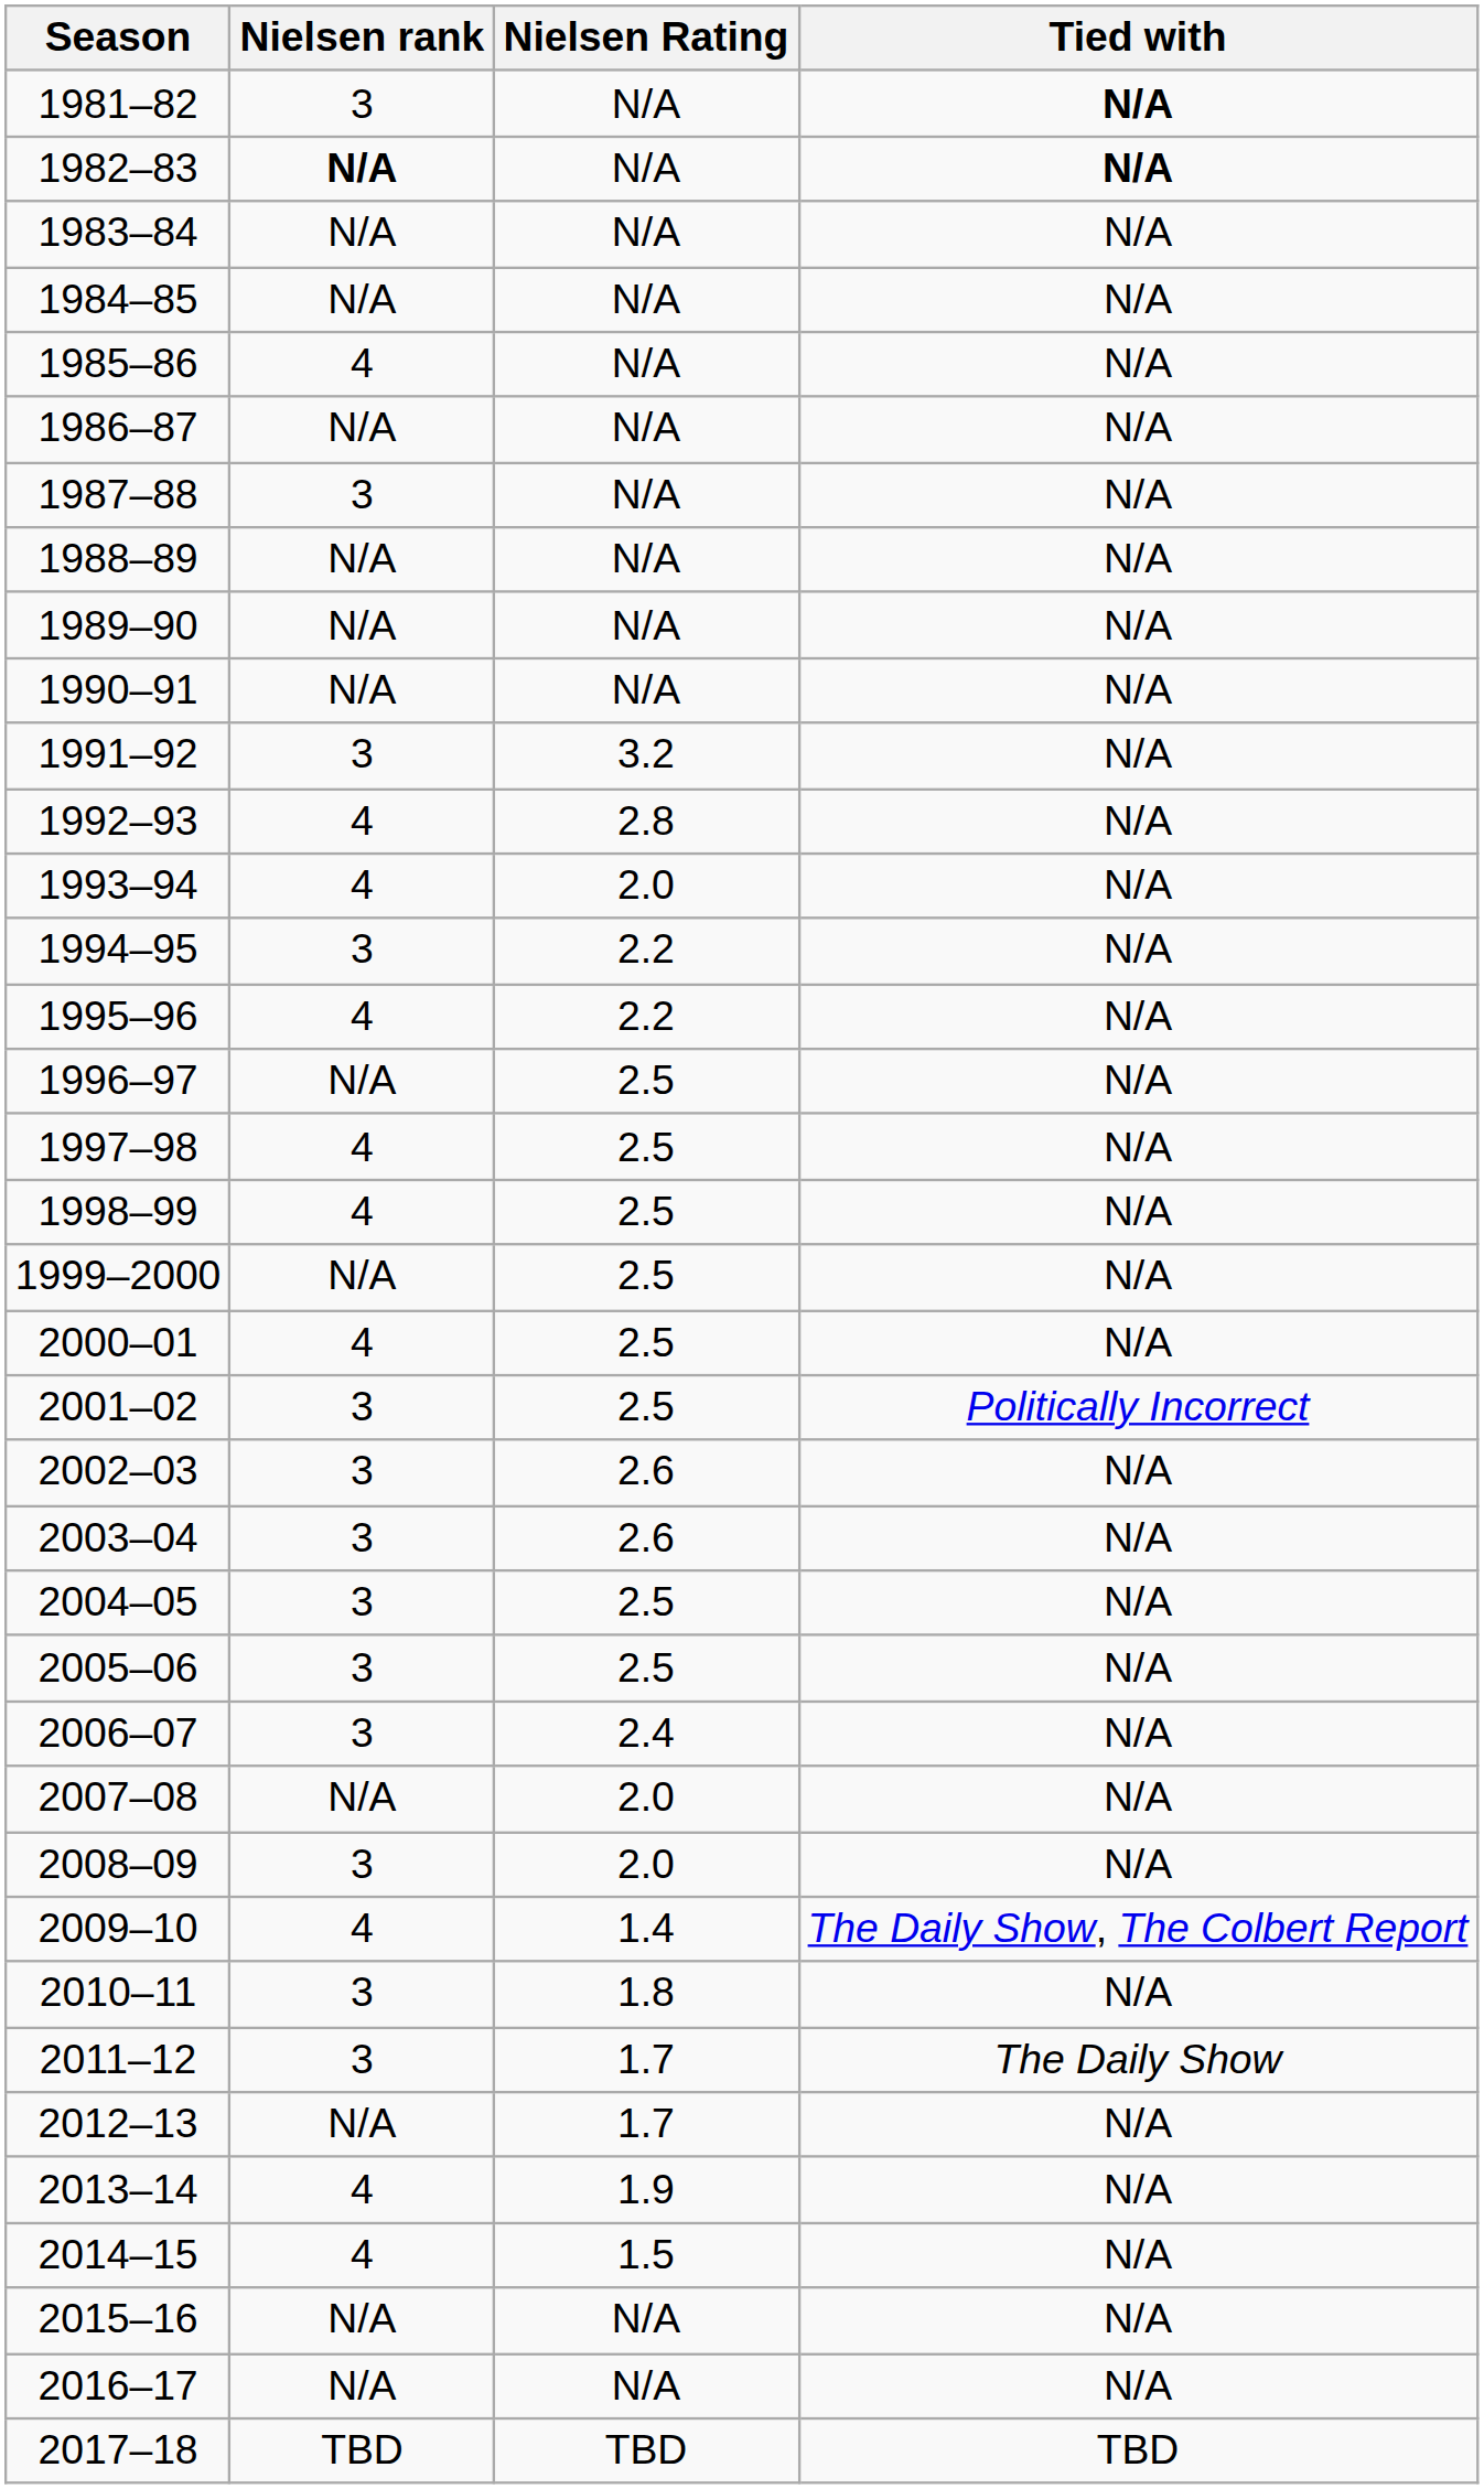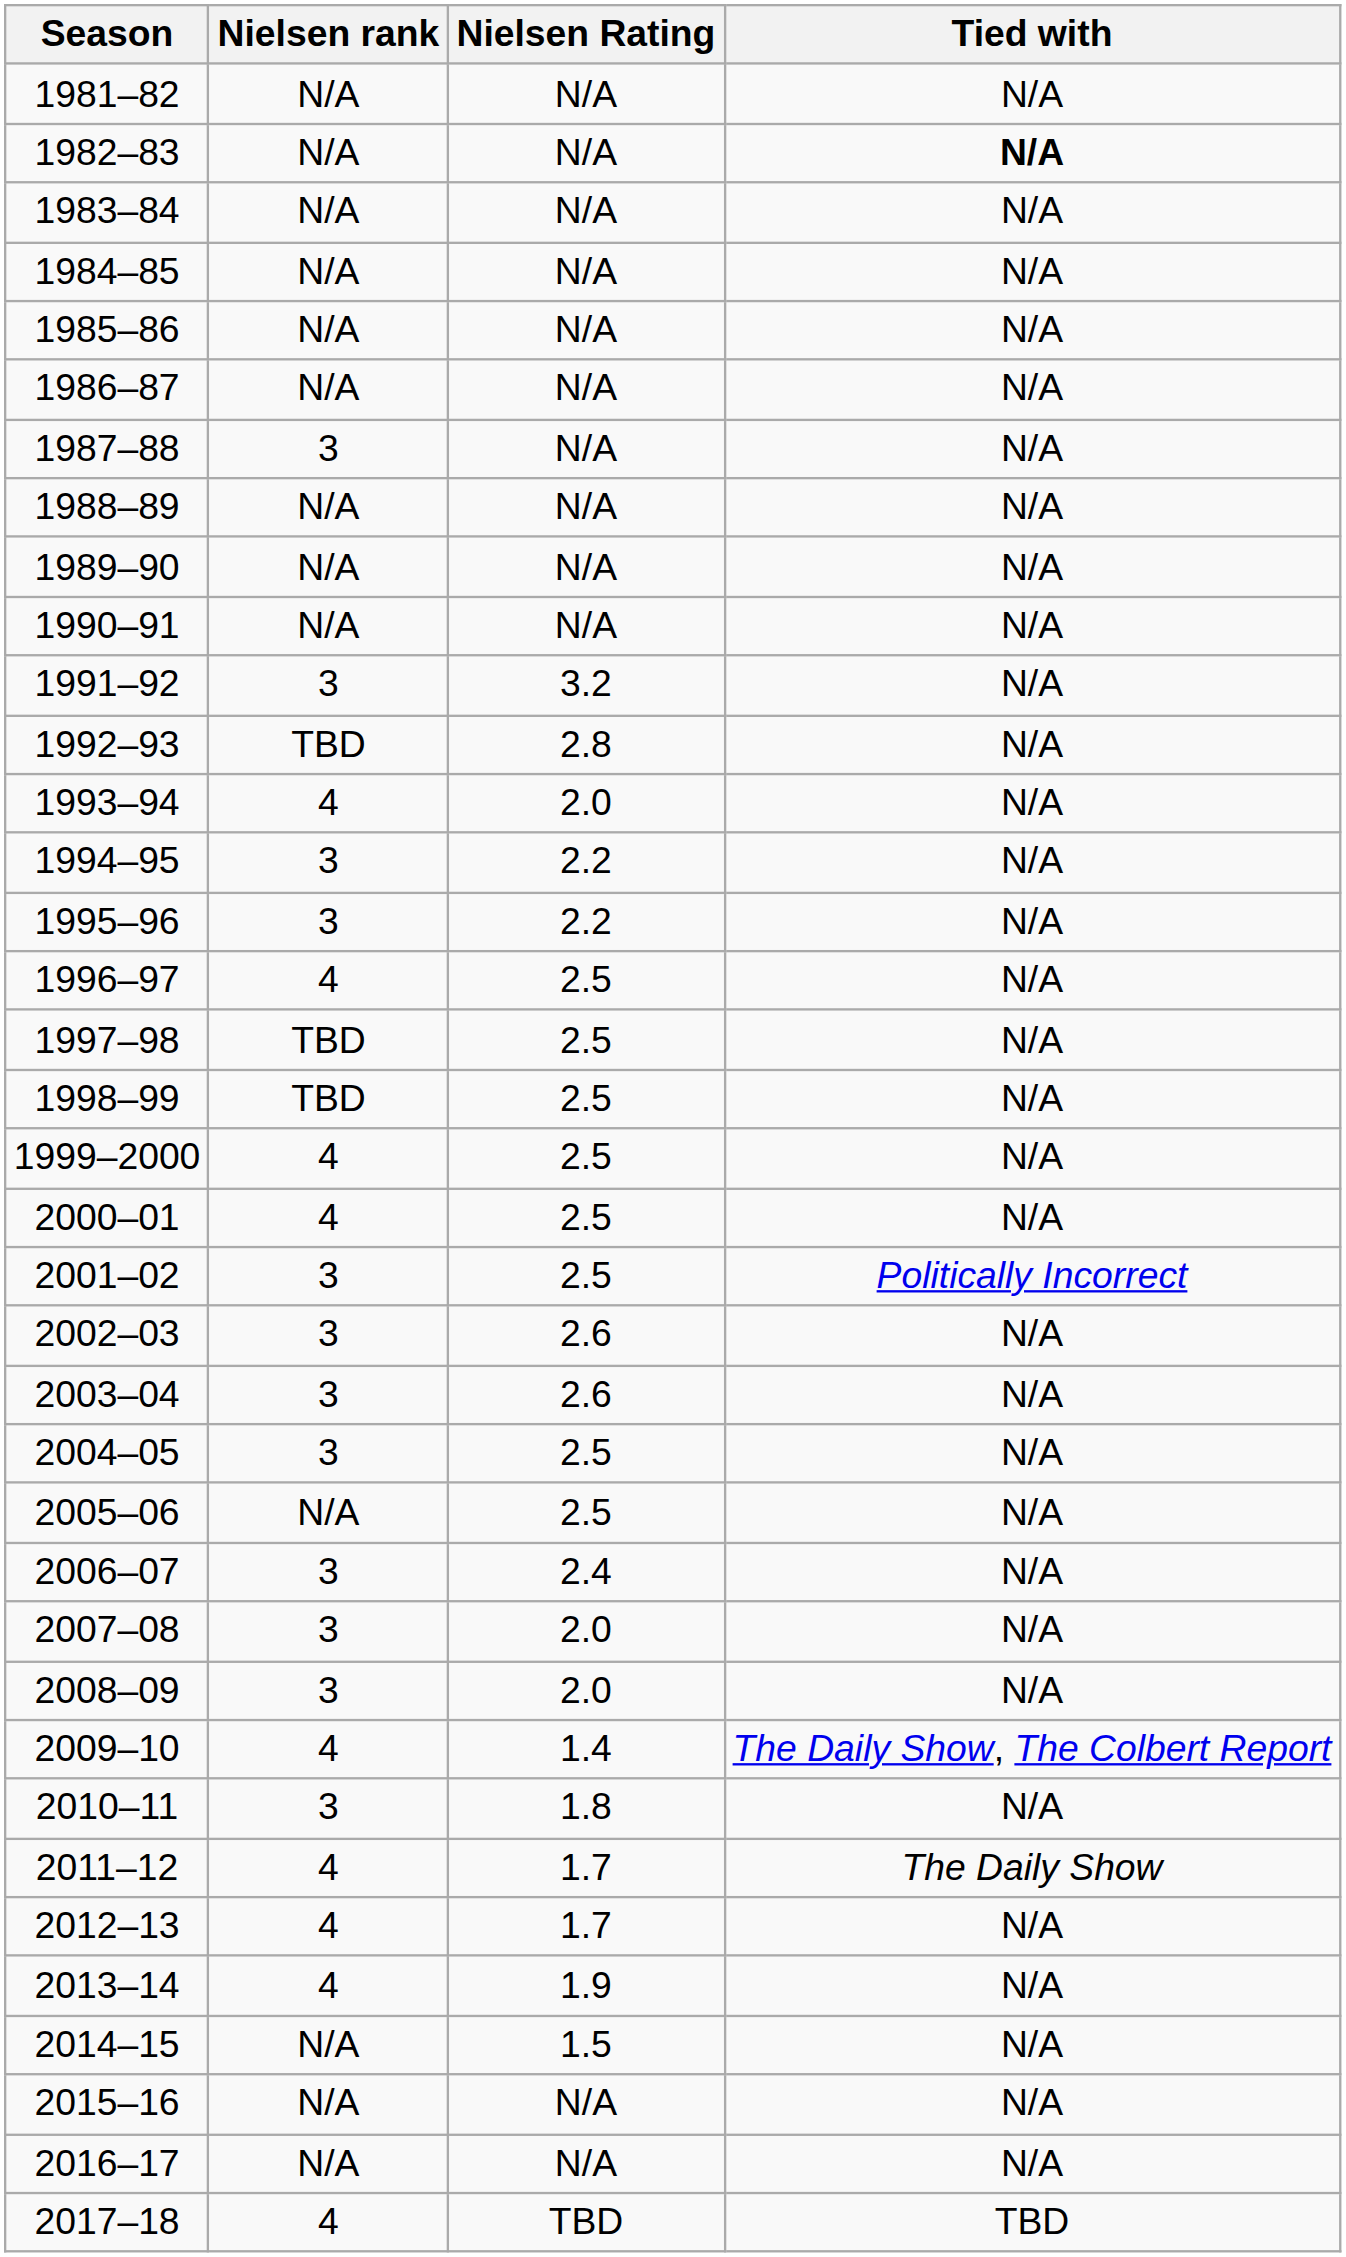1981–82 | Nielsen rank: 3 -> N/A
1981–82 | Tied with: bold -> normal
1982–83 | Nielsen rank: bold -> normal
1985–86 | Nielsen rank: 4 -> N/A
1992–93 | Nielsen rank: 4 -> TBD
1995–96 | Nielsen rank: 4 -> 3
1996–97 | Nielsen rank: N/A -> 4
1997–98 | Nielsen rank: 4 -> TBD
1998–99 | Nielsen rank: 4 -> TBD
1999–2000 | Nielsen rank: N/A -> 4
2005–06 | Nielsen rank: 3 -> N/A
2007–08 | Nielsen rank: N/A -> 3
2011–12 | Nielsen rank: 3 -> 4
2012–13 | Nielsen rank: N/A -> 4
2014–15 | Nielsen rank: 4 -> N/A
2017–18 | Nielsen rank: TBD -> 4
